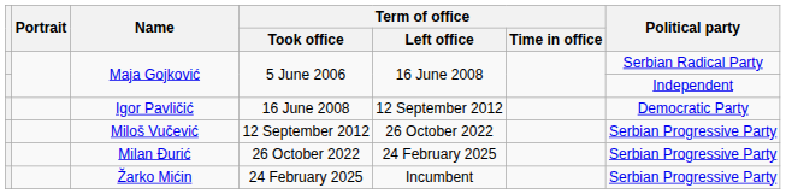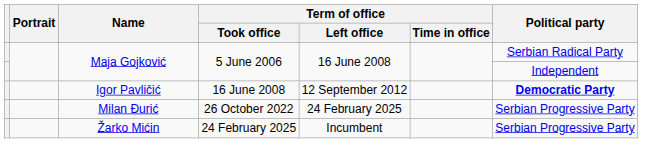Igor Pavličić | Political party: normal -> bold
- row: Miloš Vučević | 12 September 2012 | 26 October 2022 | Serbian Progressive Party
